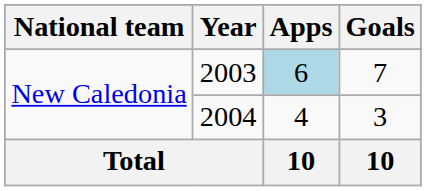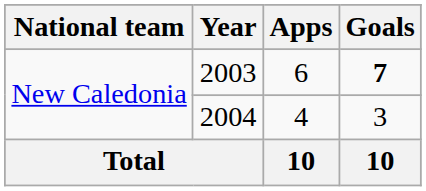2003 | Apps: lightblue background -> no background
2003 | Goals: normal -> bold
